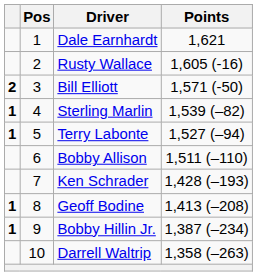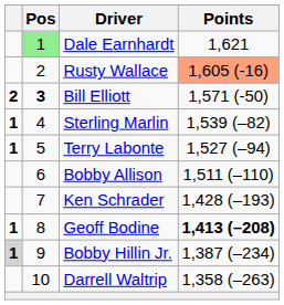Dale Earnhardt | Pos: no background -> lightgreen background
Rusty Wallace | Points: no background -> lightsalmon background
Bill Elliott | Pos: normal -> bold
Geoff Bodine | Points: normal -> bold
Bobby Hillin Jr. | column 1: no background -> lightgrey background
